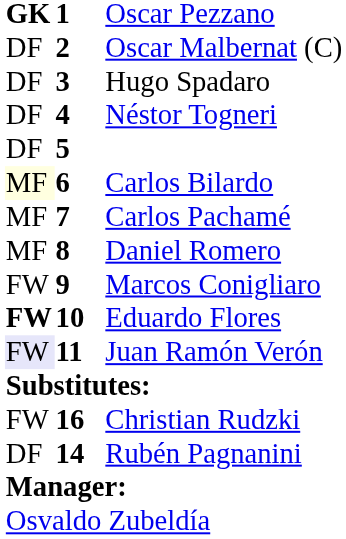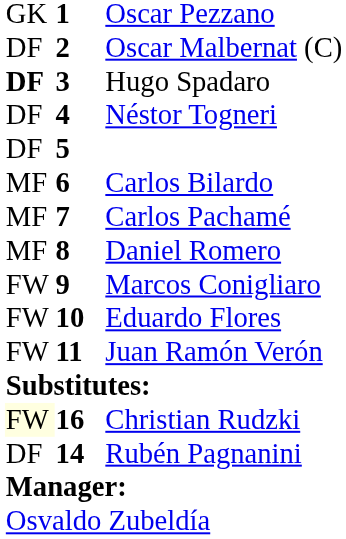Oscar Pezzano | column 1: bold -> normal
Hugo Spadaro | column 1: normal -> bold
Carlos Bilardo | column 1: lightyellow background -> no background
Eduardo Flores | column 1: bold -> normal
Juan Ramón Verón | column 1: lavender background -> no background
Christian Rudzki | column 1: no background -> lightyellow background
